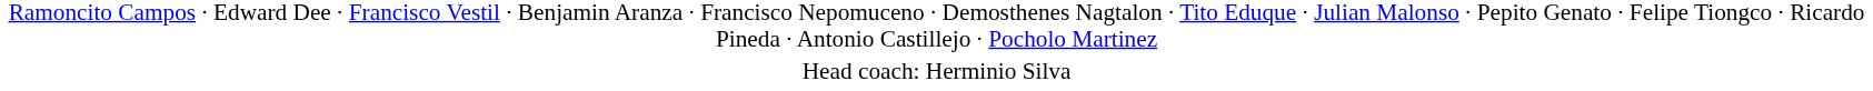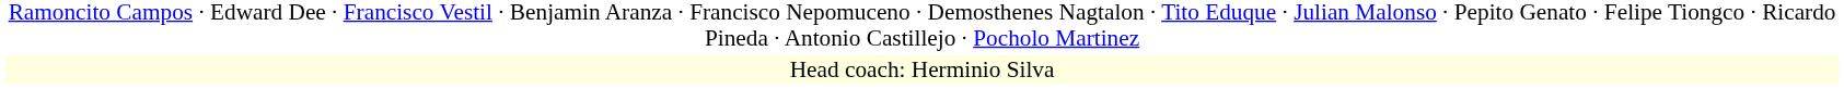row 2 | column 1: no background -> lightyellow background
